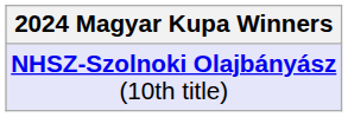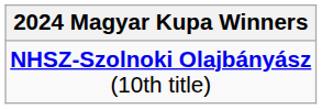row 2 | column 1: lavender background -> no background
